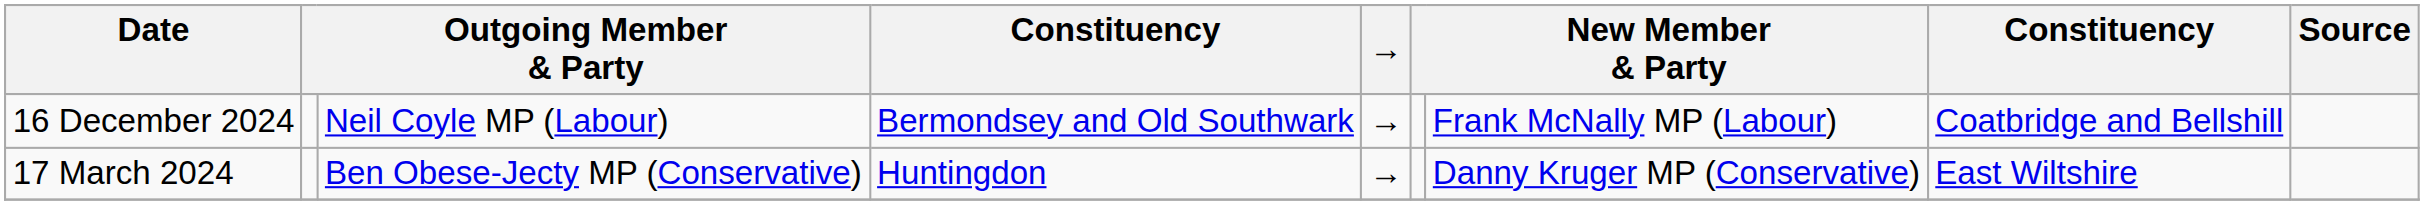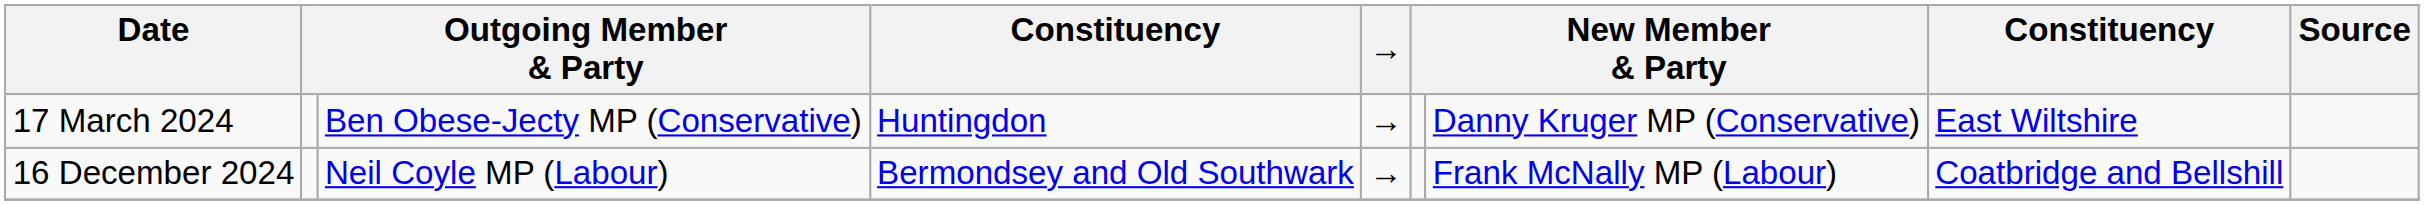rows swapped: 16 December 2024 <-> 17 March 2024
